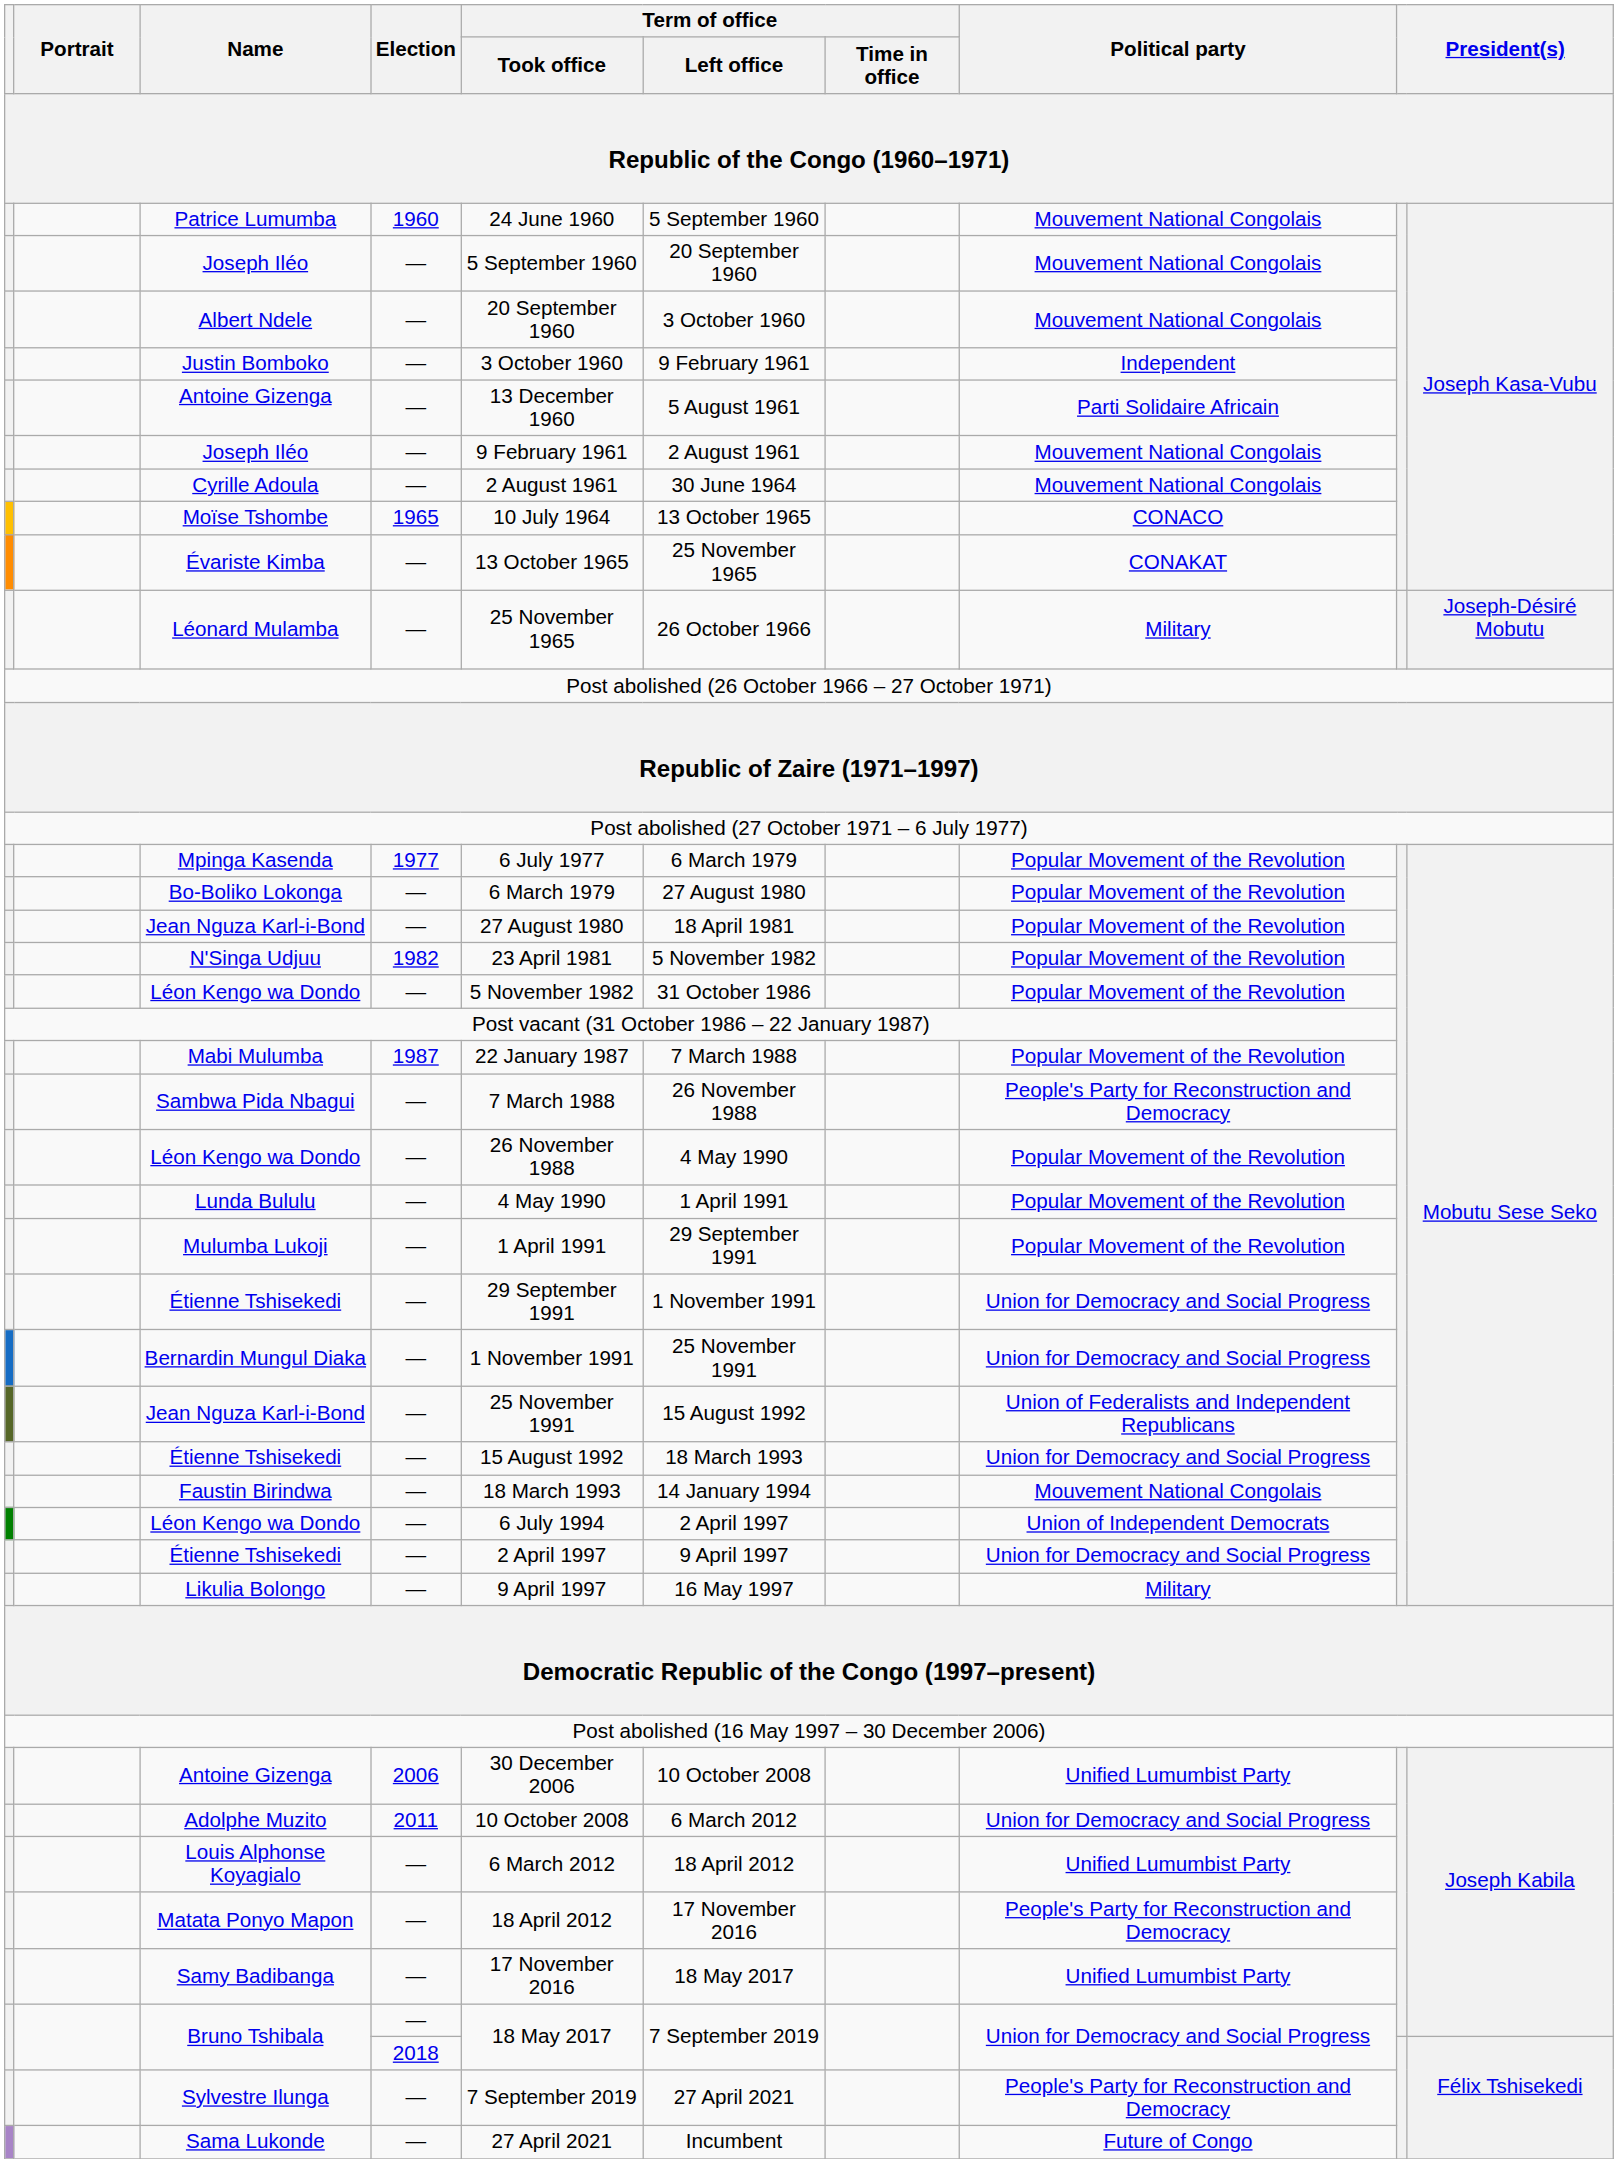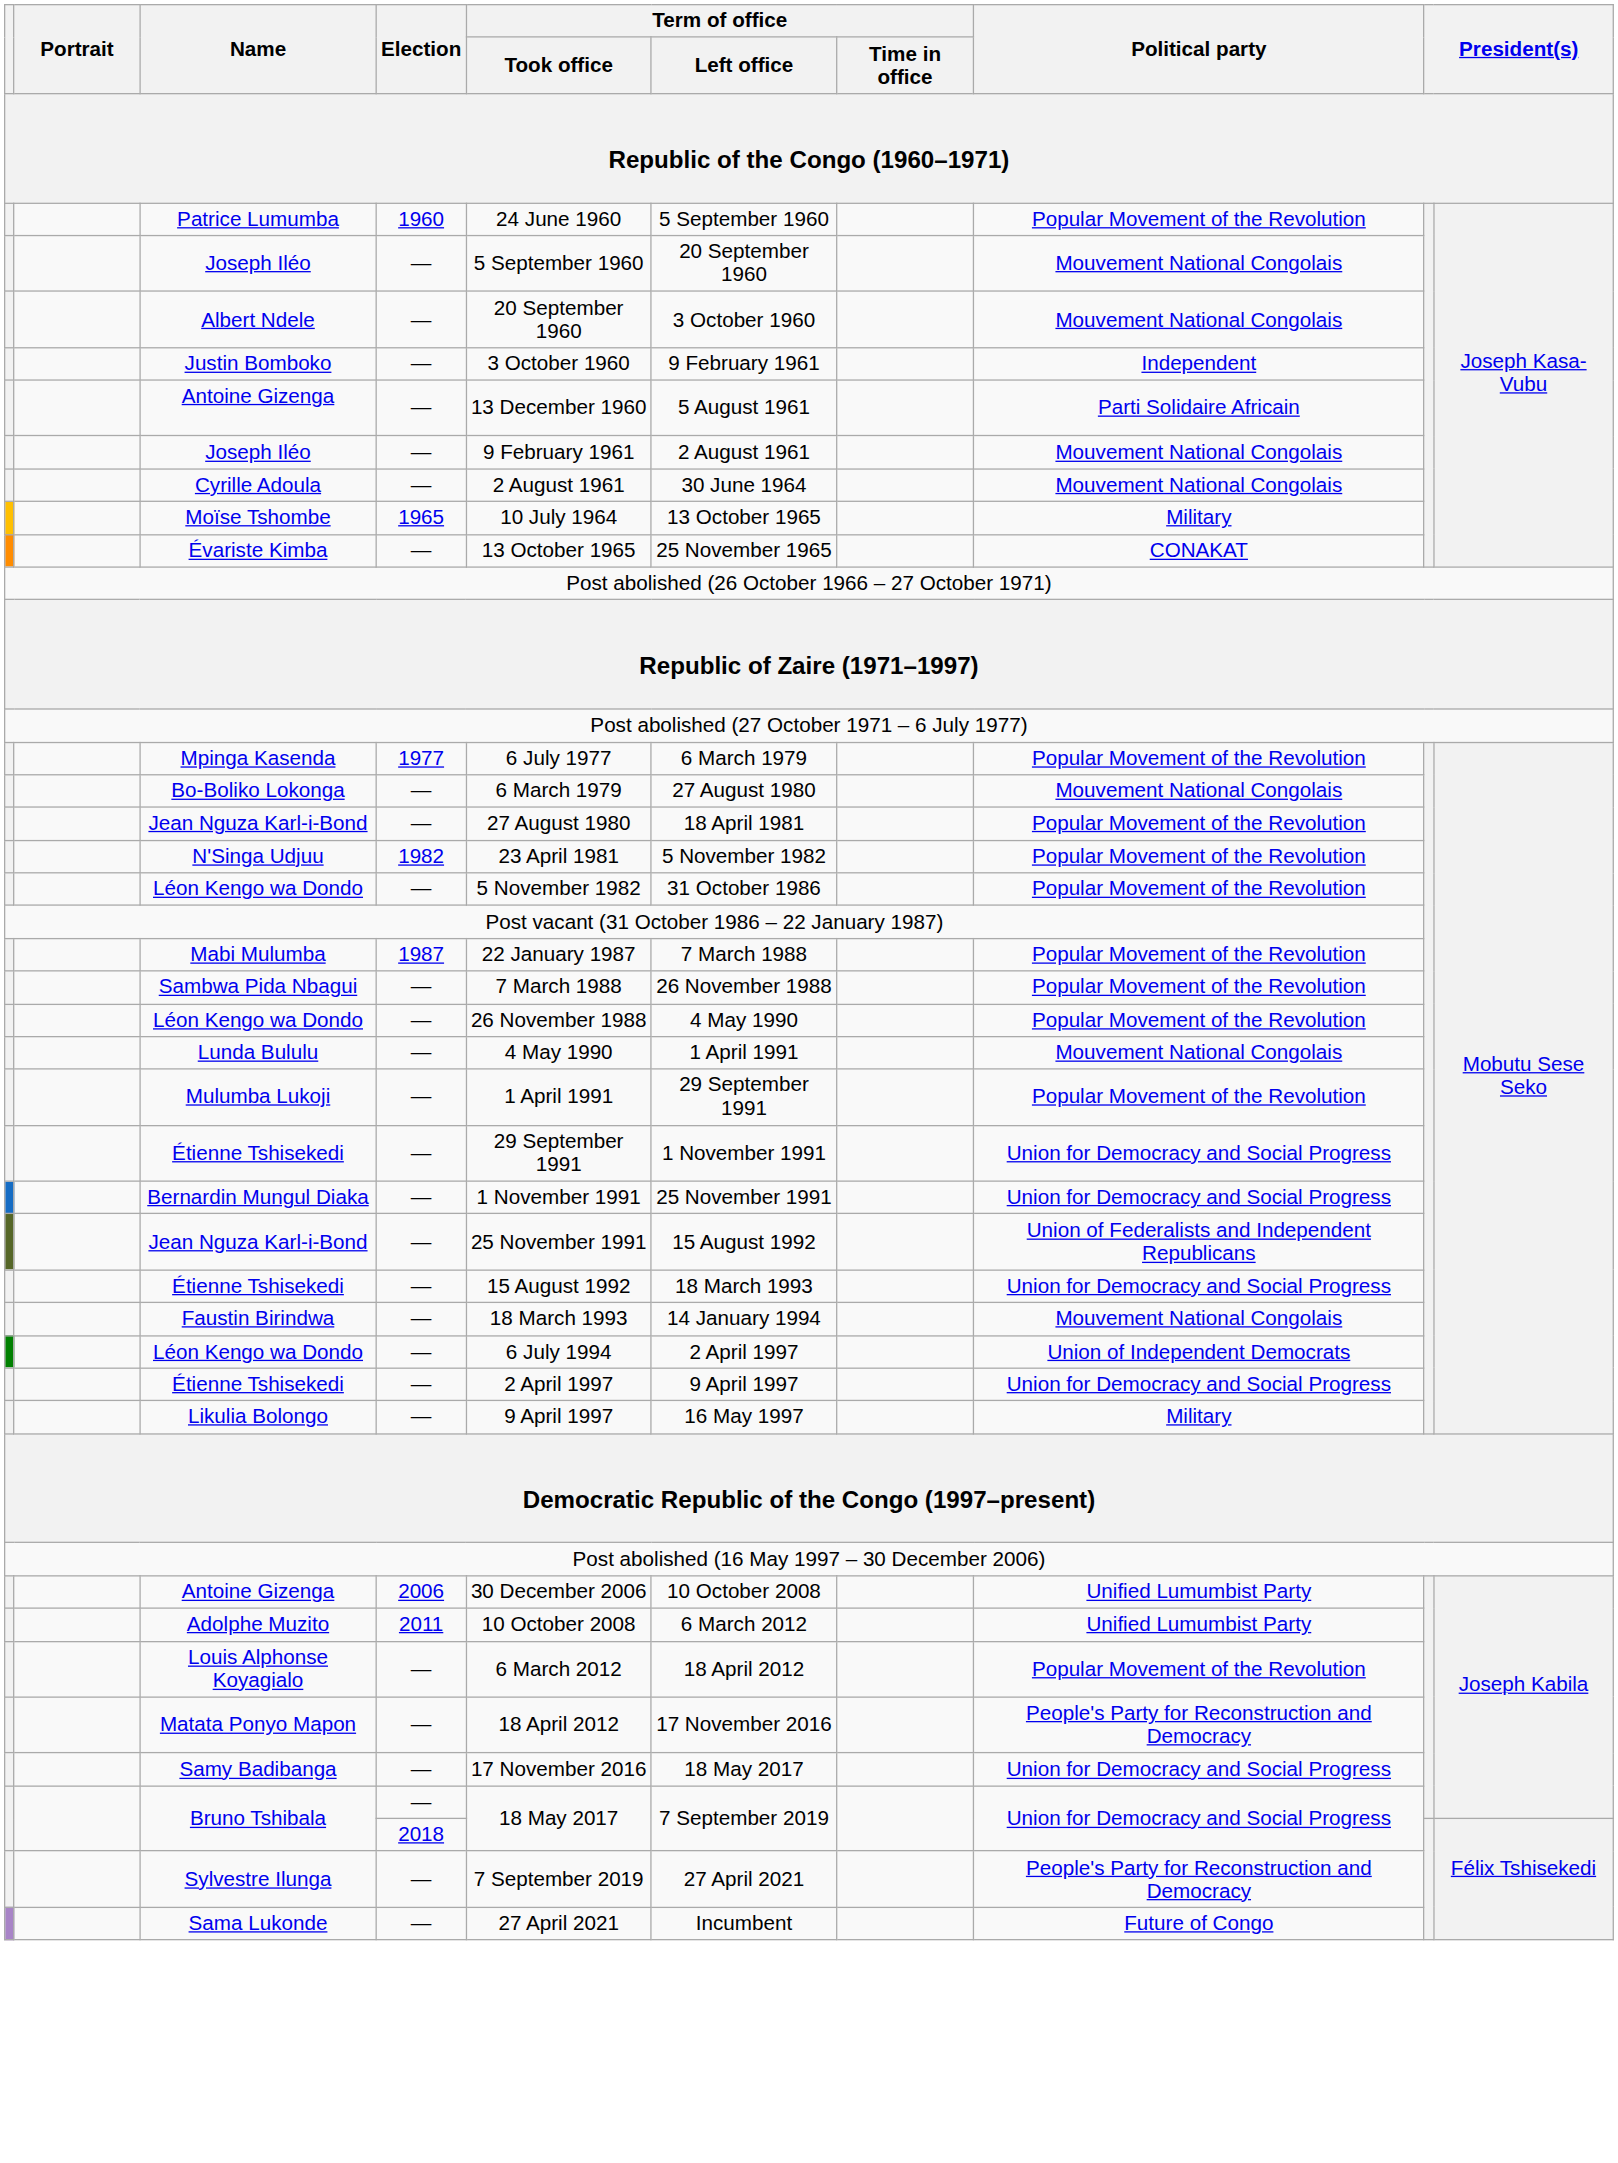Patrice Lumumba | Political party: Mouvement National Congolais -> Popular Movement of the Revolution
Moïse Tshombe | Political party: CONACO -> Military
- row: Léonard Mulamba | — | 25 November 1965 | 26 October 1966 | Military | Joseph-Désiré Mobutu
Bo-Boliko Lokonga | Political party: Popular Movement of the Revolution -> Mouvement National Congolais
Sambwa Pida Nbagui | Political party: People's Party for Reconstruction and Democracy -> Popular Movement of the Revolution
Lunda Bululu | Political party: Popular Movement of the Revolution -> Mouvement National Congolais
Adolphe Muzito | Political party: Union for Democracy and Social Progress -> Unified Lumumbist Party
Louis Alphonse Koyagialo | Political party: Unified Lumumbist Party -> Popular Movement of the Revolution
Samy Badibanga | Political party: Unified Lumumbist Party -> Union for Democracy and Social Progress
